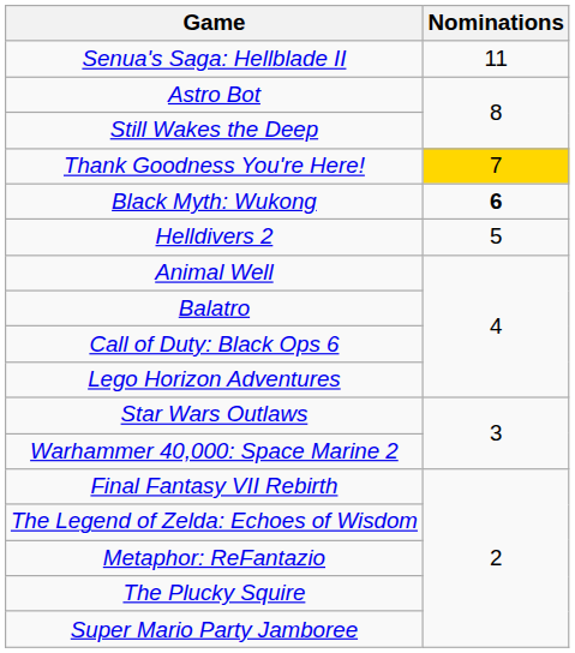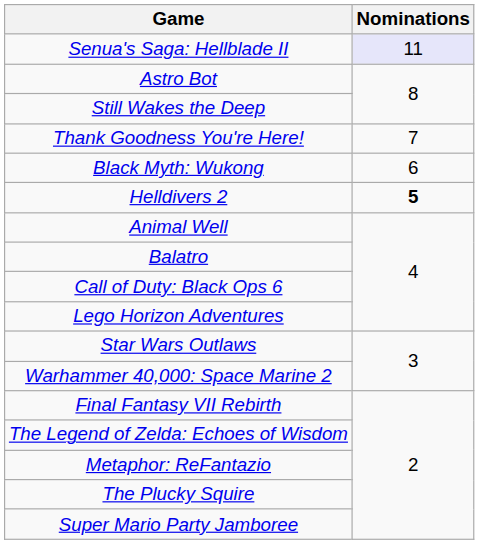Senua's Saga: Hellblade II | Nominations: no background -> lavender background
Thank Goodness You're Here! | Nominations: gold background -> no background
Black Myth: Wukong | Nominations: bold -> normal
Helldivers 2 | Nominations: normal -> bold
